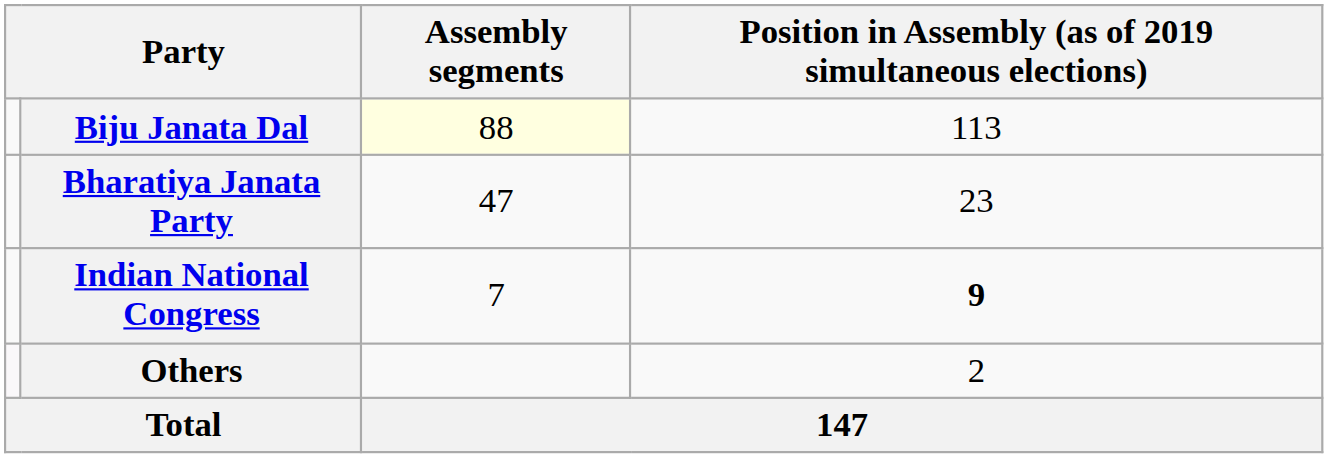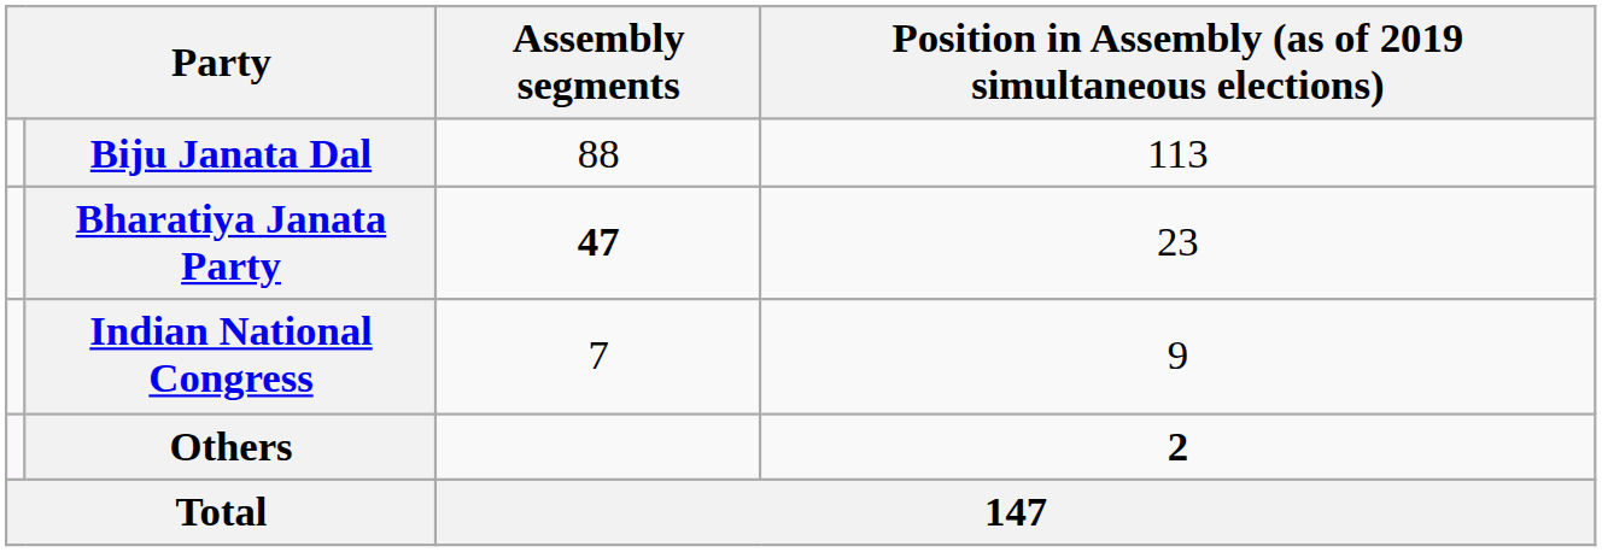Biju Janata Dal | Assembly segments: lightyellow background -> no background
Bharatiya Janata Party | Assembly segments: normal -> bold
Indian National Congress | Position in Assembly (as of 2019 simultaneous elections): bold -> normal
Others | Position in Assembly (as of 2019 simultaneous elections): normal -> bold
